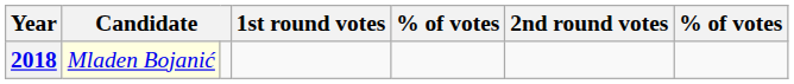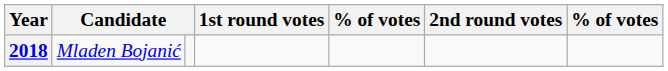2018 | column 2: lightyellow background -> no background
